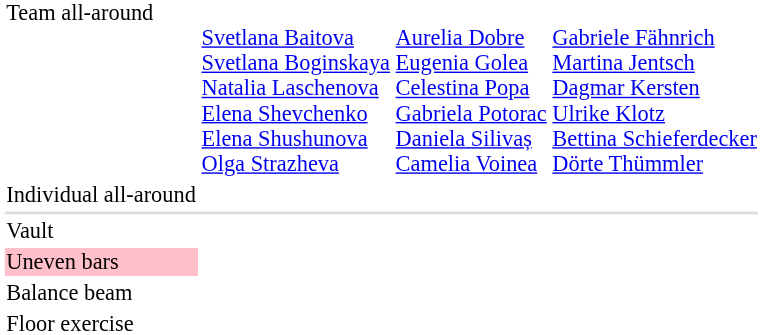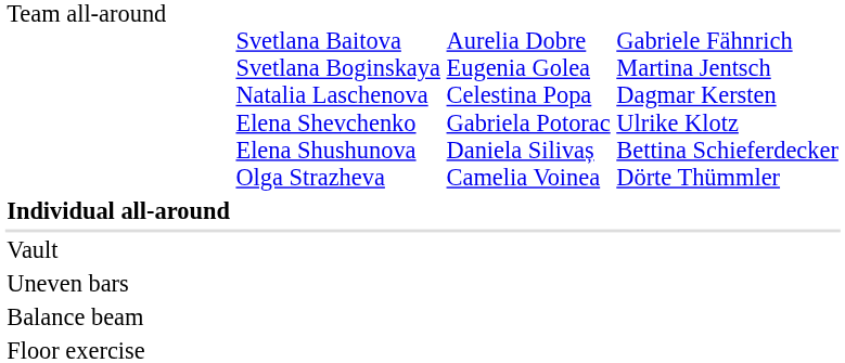Individual all-around | column 1: normal -> bold
Uneven bars | column 1: pink background -> no background
